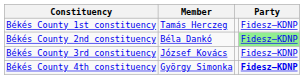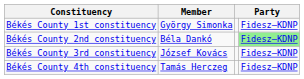Békés County 1st constituency | Member: Tamás Herczeg -> György Simonka
Békés County 4th constituency | Member: György Simonka -> Tamás Herczeg
Békés County 4th constituency | column 4: bold -> normal
